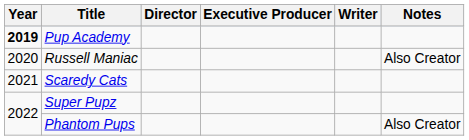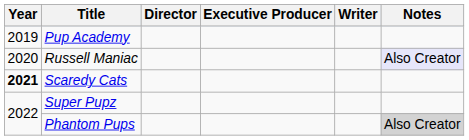Pup Academy | Year: bold -> normal
Russell Maniac | Notes: no background -> lavender background
Scaredy Cats | Year: normal -> bold
Phantom Pups | Notes: no background -> lightgrey background
